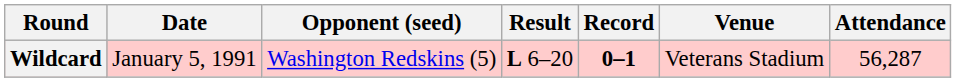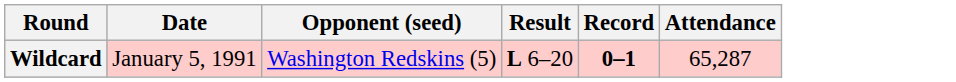- column: Venue | Veterans Stadium
Wildcard | Attendance: 56,287 -> 65,287
